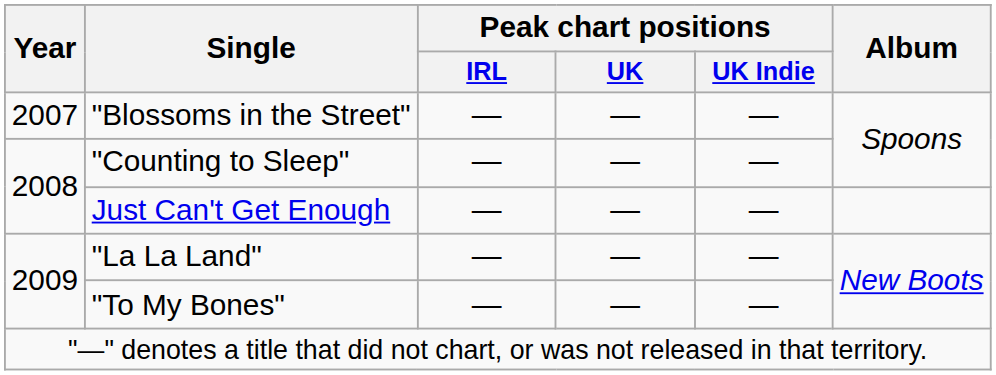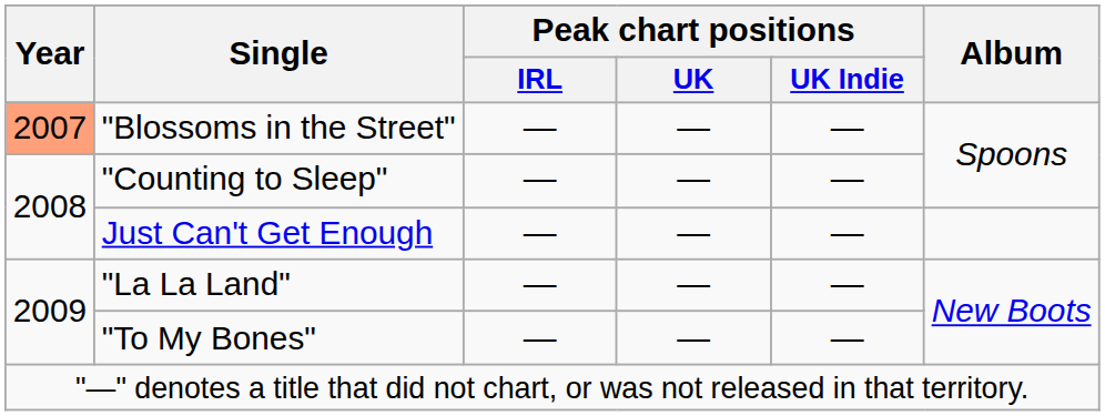"Blossoms in the Street" | Year: no background -> lightsalmon background
